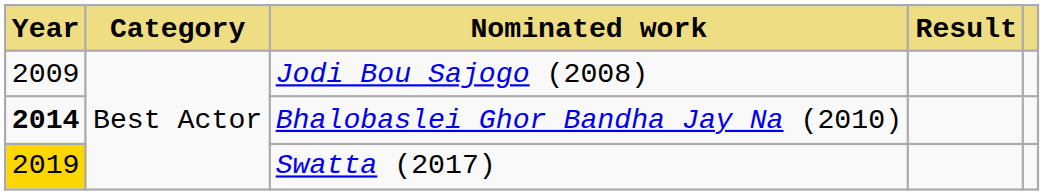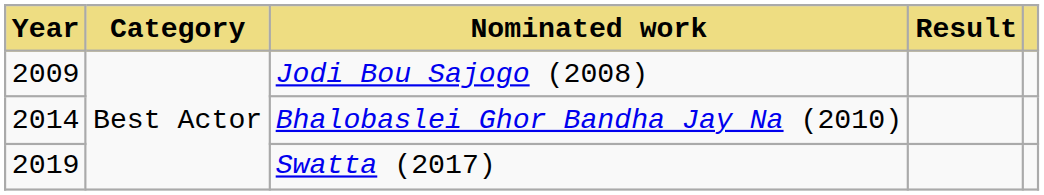Bhalobaslei Ghor Bandha Jay Na (2010) | Year: bold -> normal
Swatta (2017) | Year: gold background -> no background
